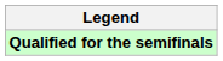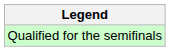row 2 | column 1: bold -> normal
